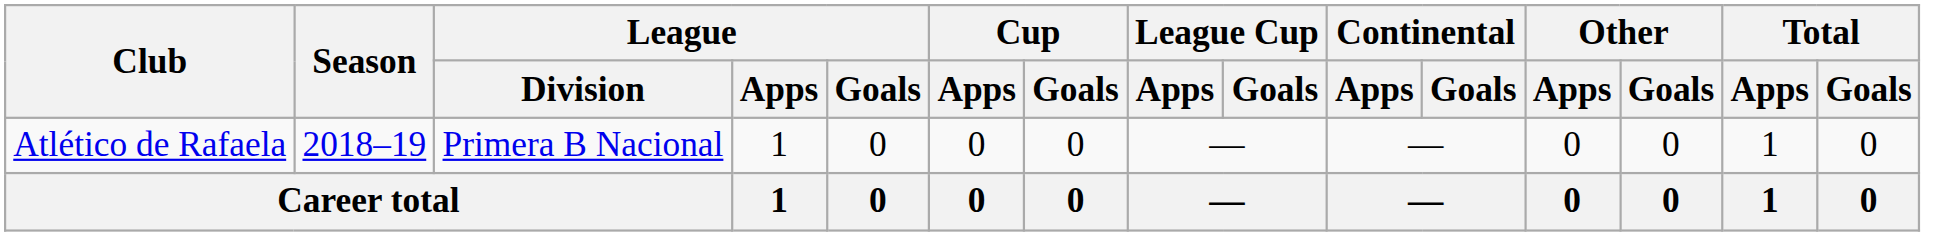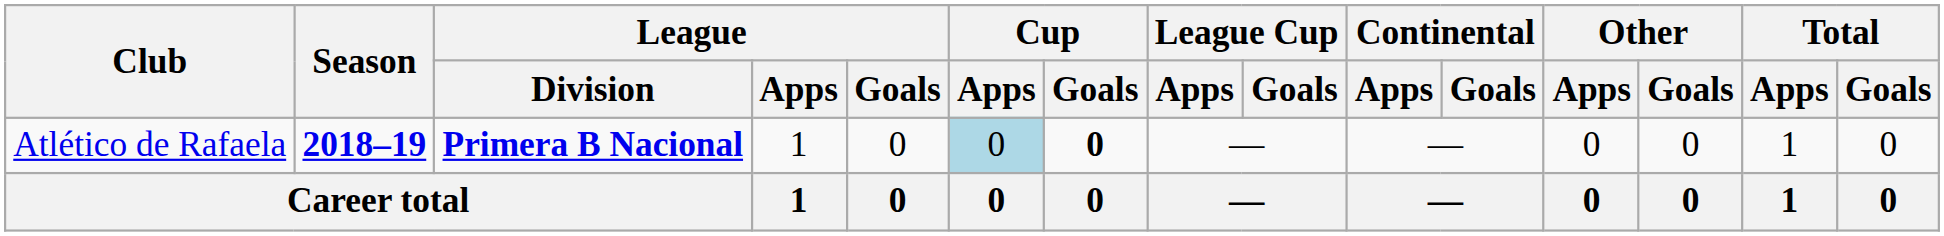Atlético de Rafaela | Season: normal -> bold
Atlético de Rafaela | League / Division: normal -> bold
Atlético de Rafaela | Cup / Apps: no background -> lightblue background
Atlético de Rafaela | Cup / Goals: normal -> bold
